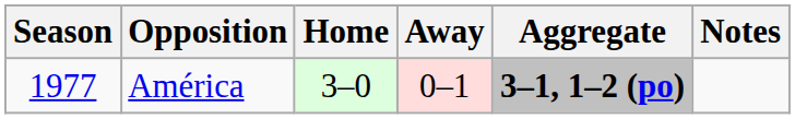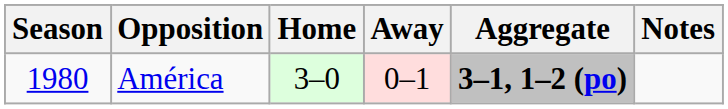América | Season: 1977 -> 1980
